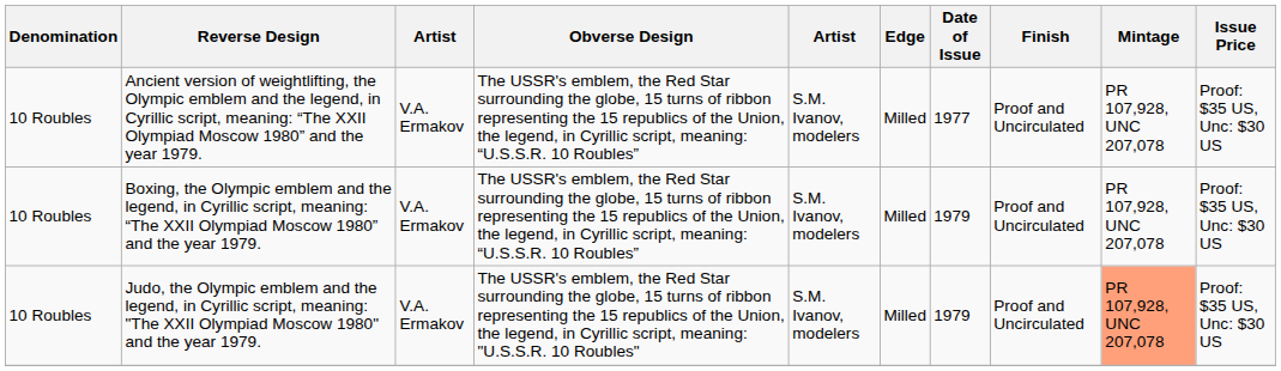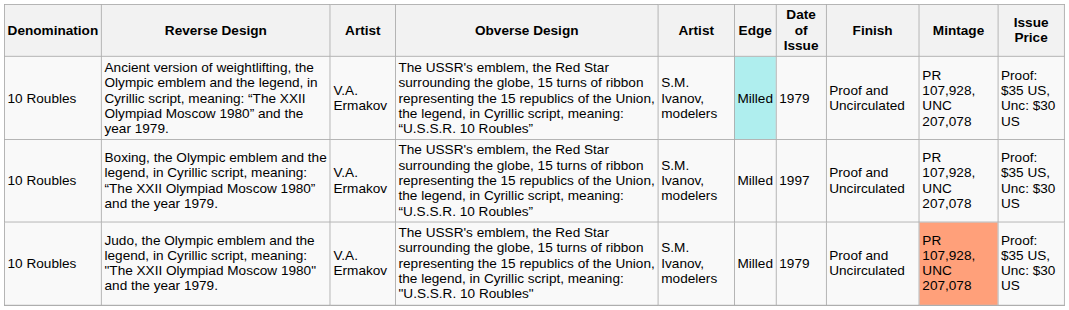row 2 | Edge: no background -> paleturquoise background
row 2 | Date of Issue: 1977 -> 1979
row 3 | Date of Issue: 1979 -> 1997
